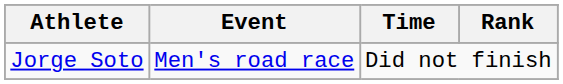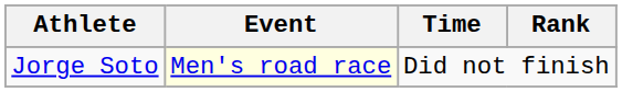Jorge Soto | Event: no background -> lightyellow background
